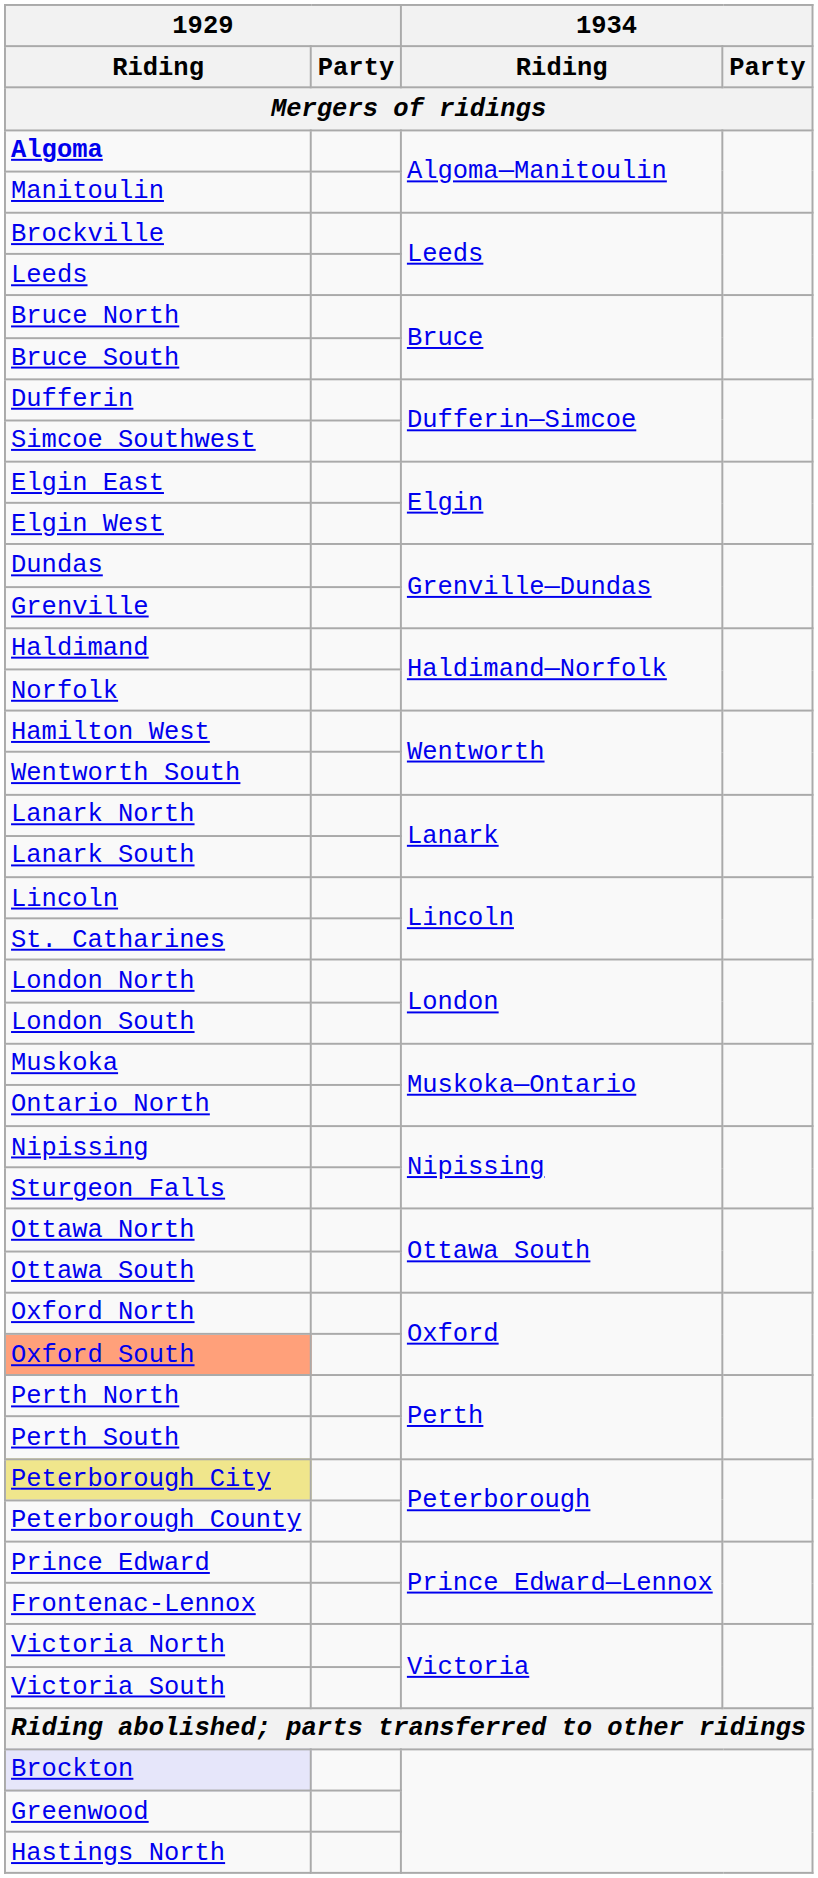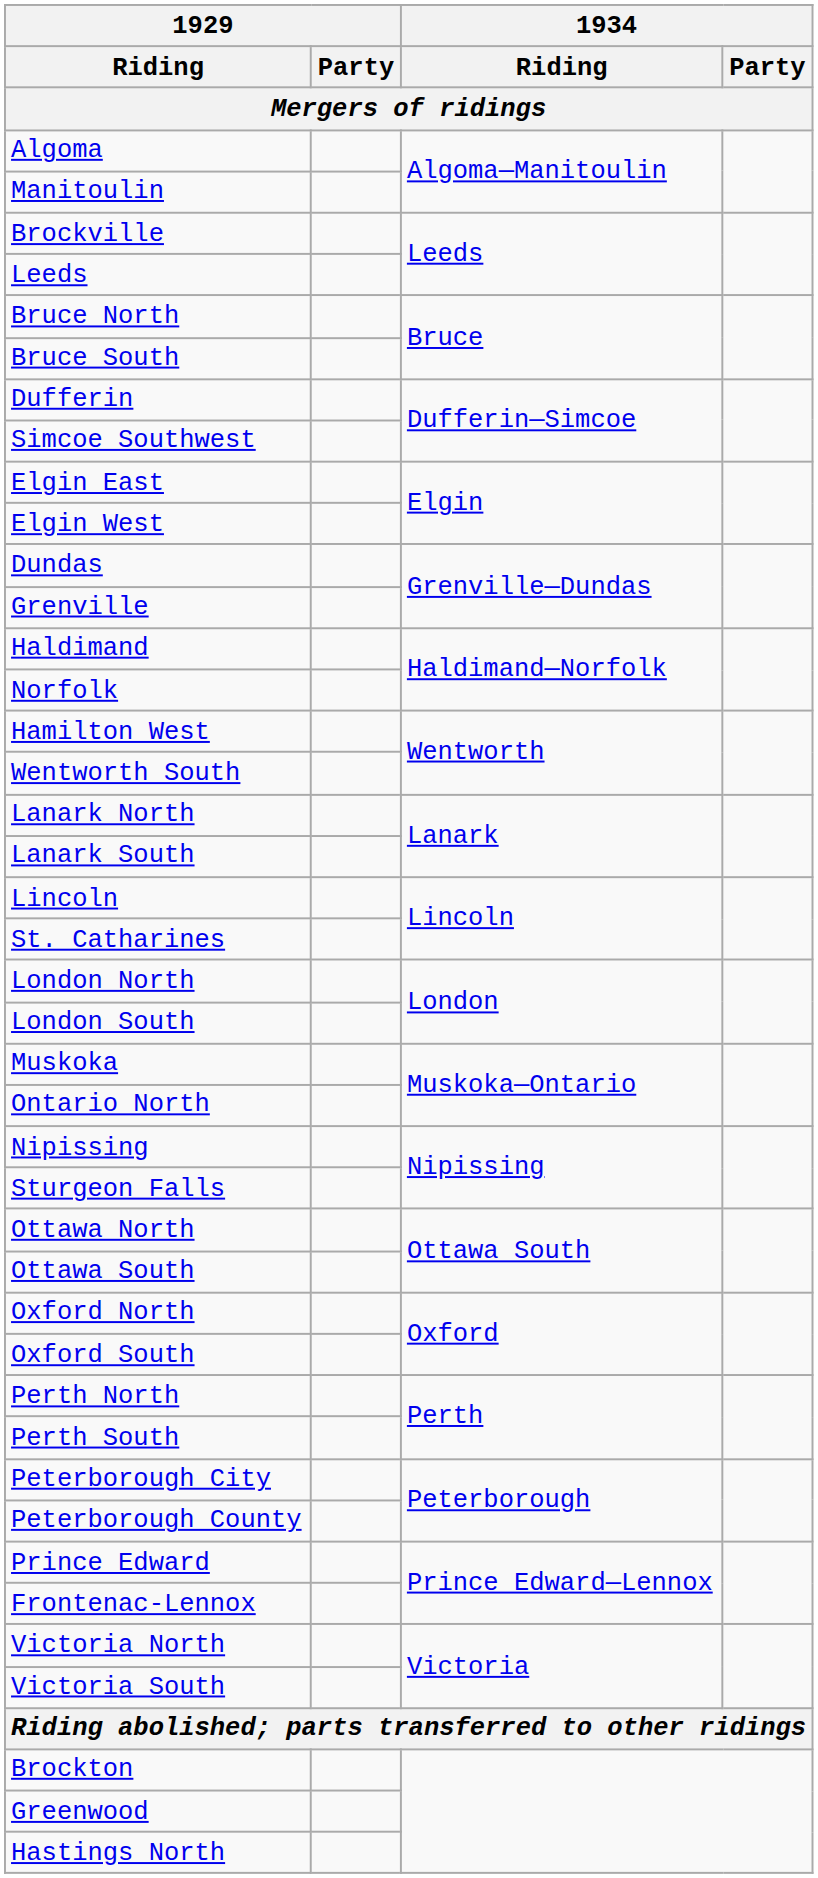Algoma | 1929 / Riding / Mergers of ridings: bold -> normal
Oxford South | 1929 / Riding / Mergers of ridings: lightsalmon background -> no background
Peterborough City | 1929 / Riding / Mergers of ridings: khaki background -> no background
Brockton | 1929 / Riding / Mergers of ridings: lavender background -> no background
